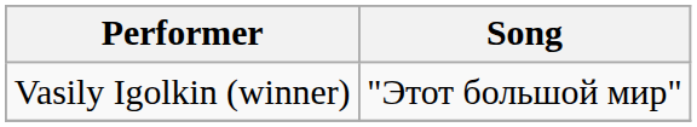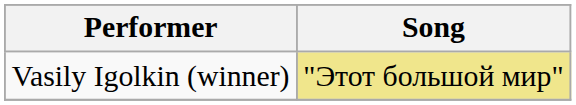Vasily Igolkin (winner) | Song: no background -> khaki background
